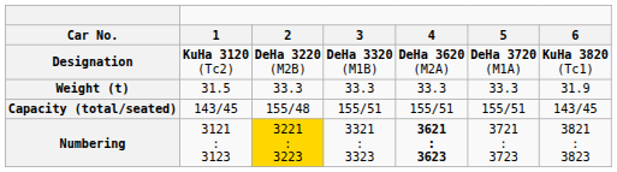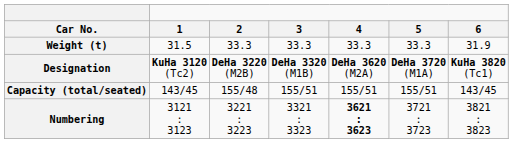rows swapped: Designation <-> Weight (t)
Numbering | column 3: gold background -> no background
